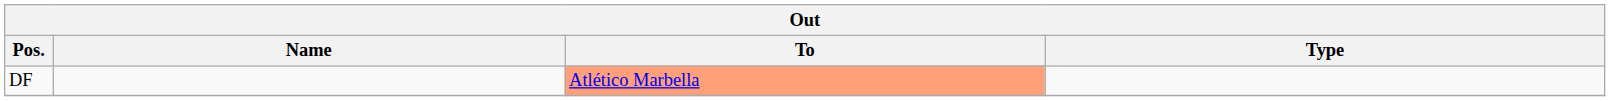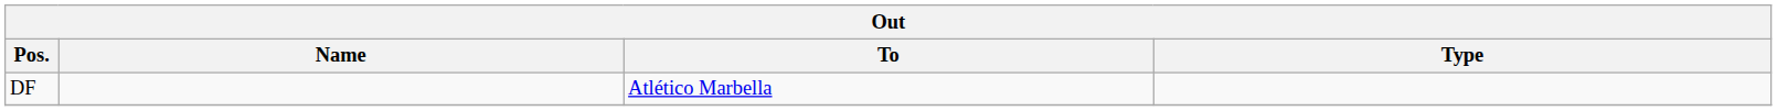DF | To: lightsalmon background -> no background
